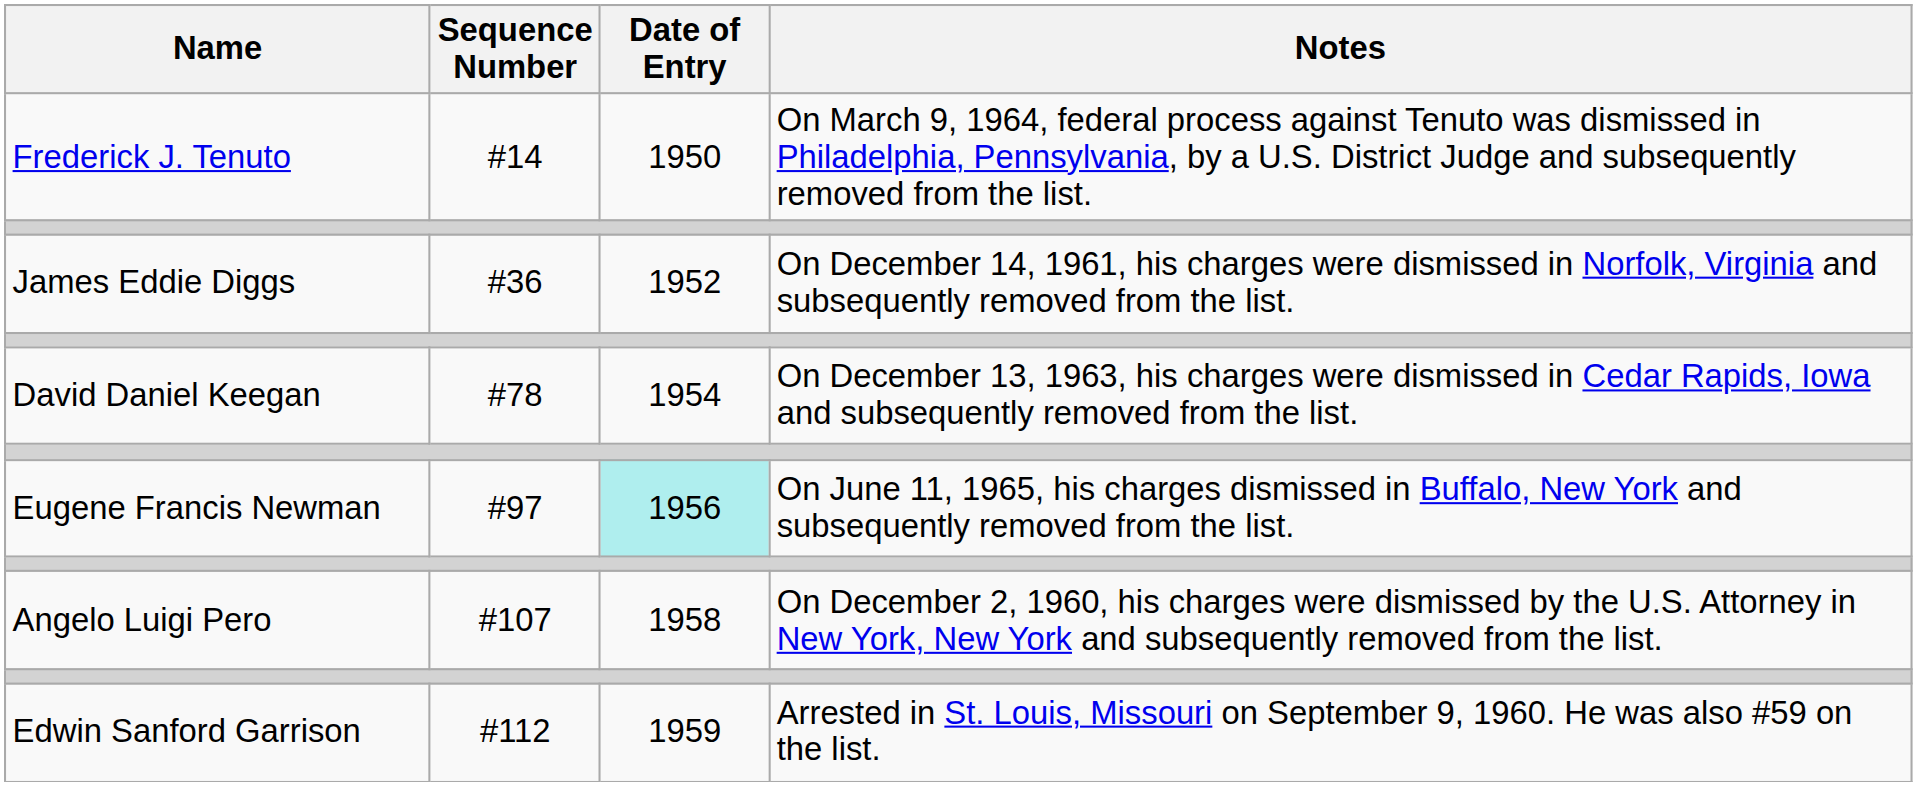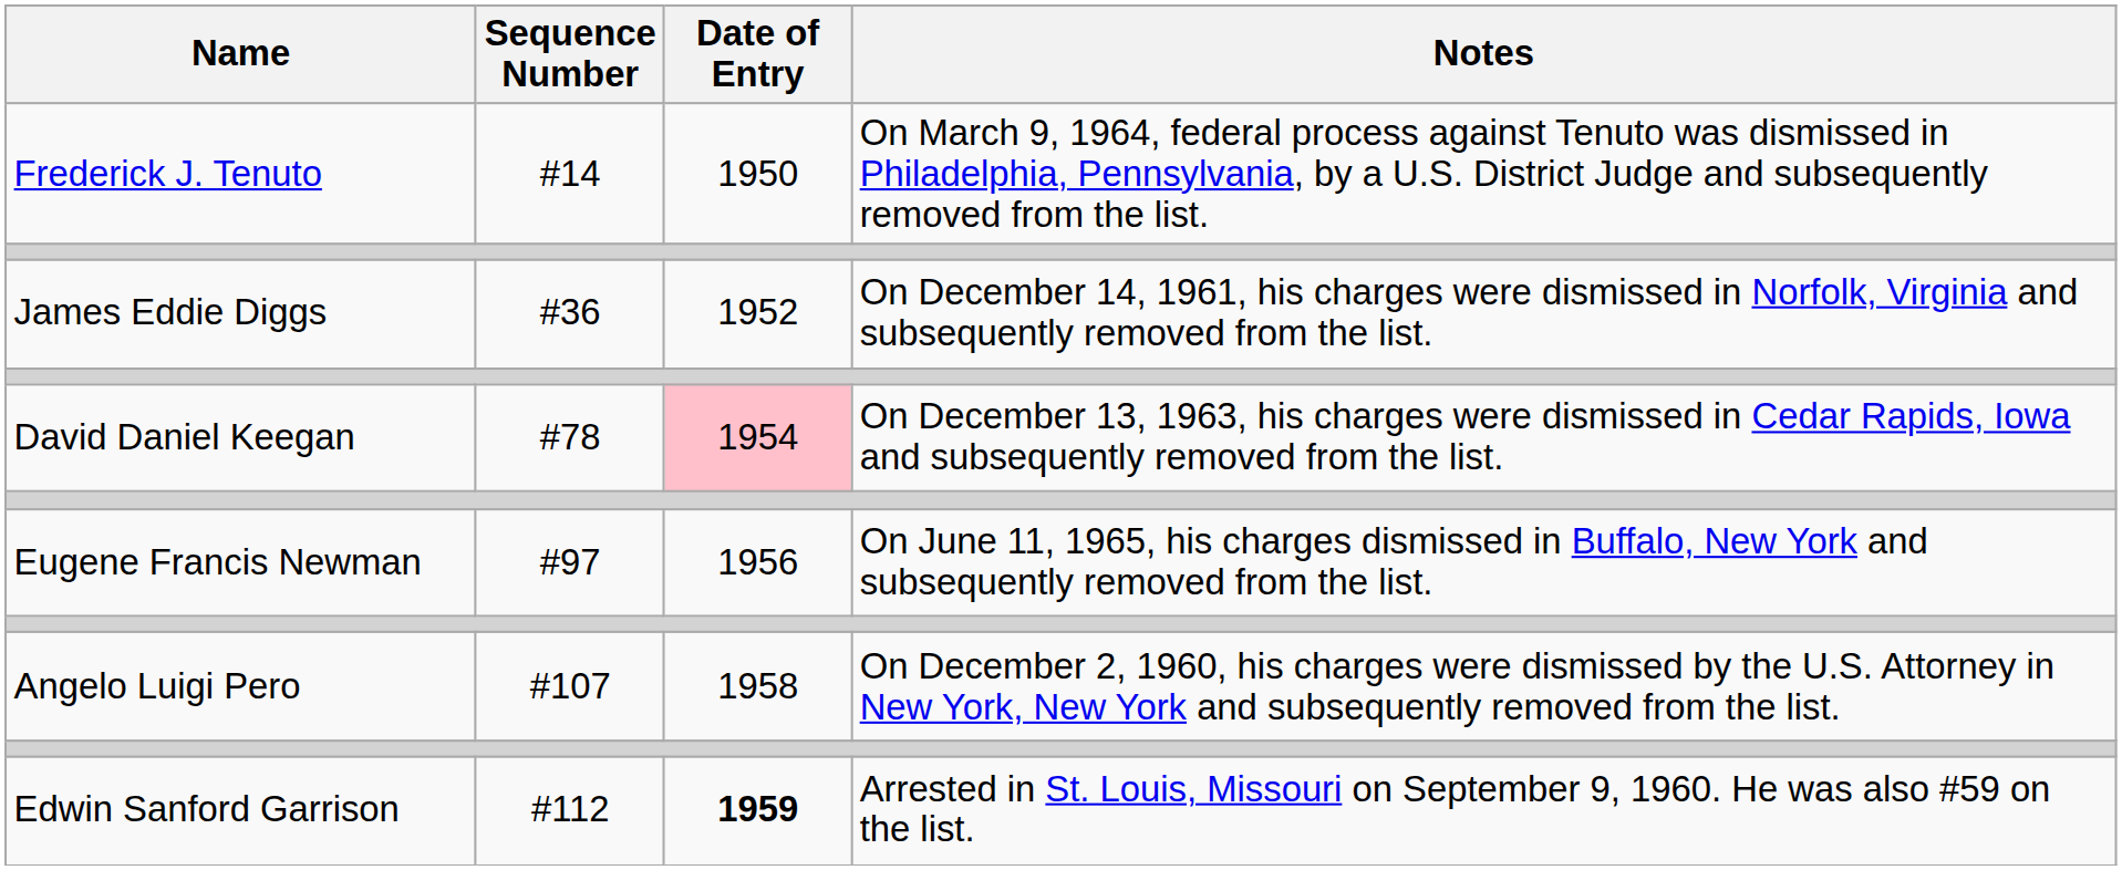David Daniel Keegan | Date of Entry: no background -> pink background
Eugene Francis Newman | Date of Entry: paleturquoise background -> no background
Edwin Sanford Garrison | Date of Entry: normal -> bold
